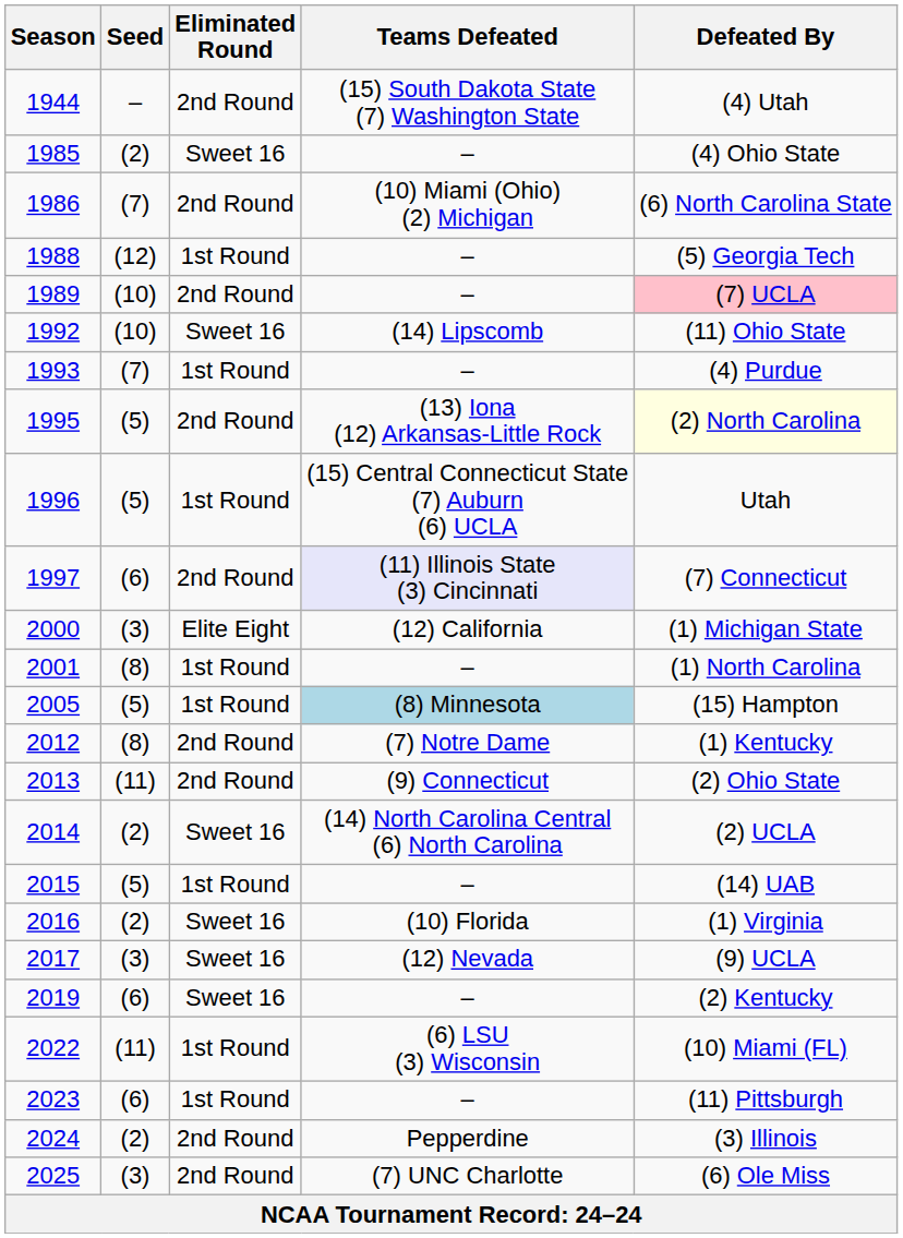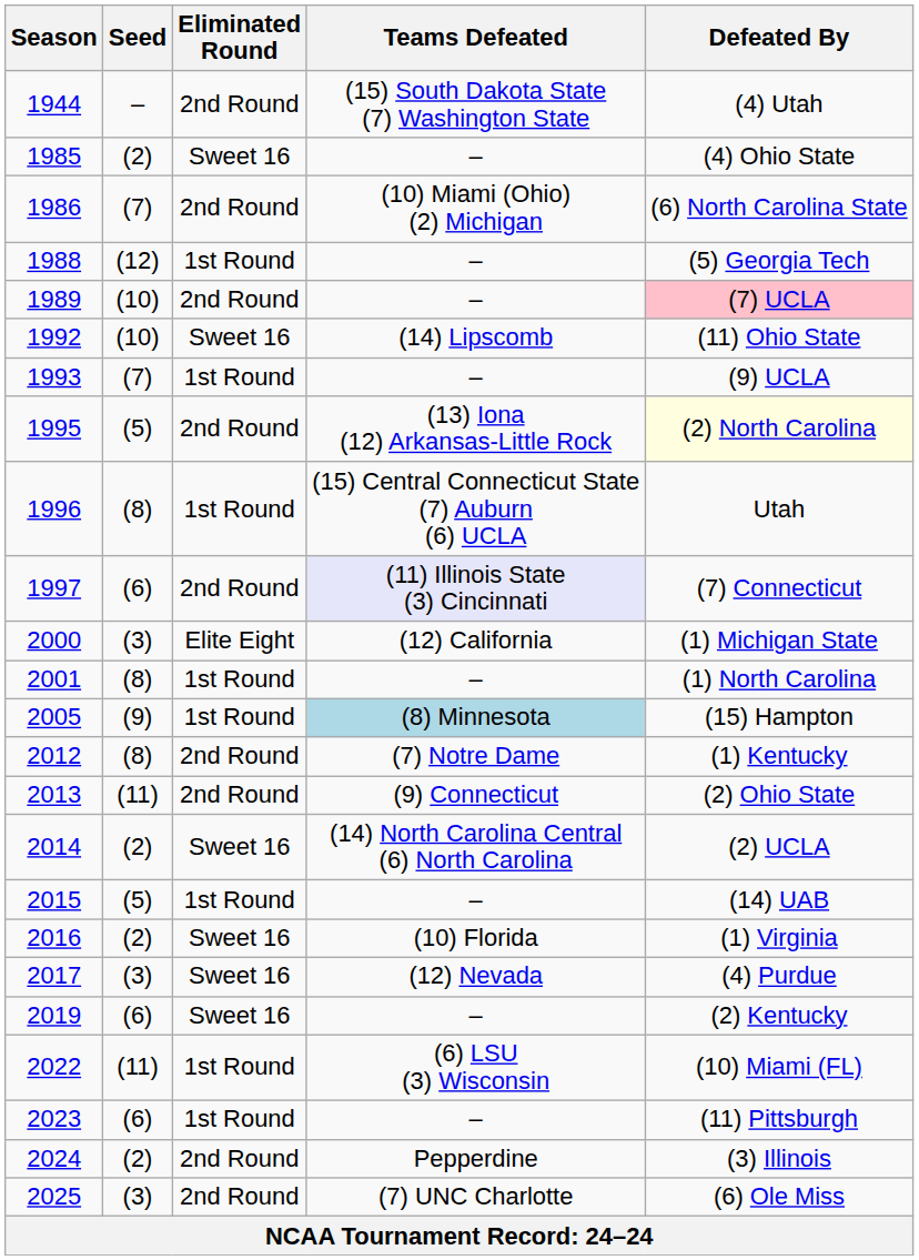1993 | Defeated By: (4) Purdue -> (9) UCLA
1996 | Seed: (5) -> (8)
2005 | Seed: (5) -> (9)
2017 | Defeated By: (9) UCLA -> (4) Purdue
